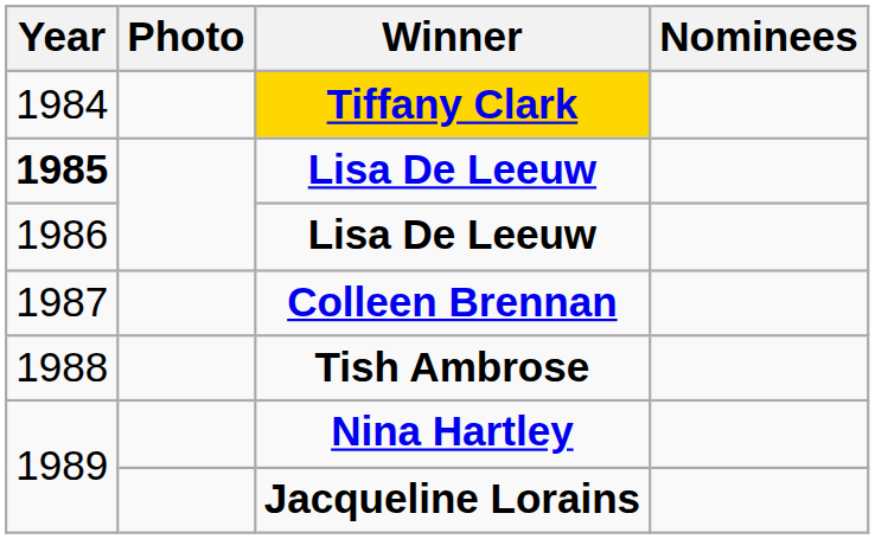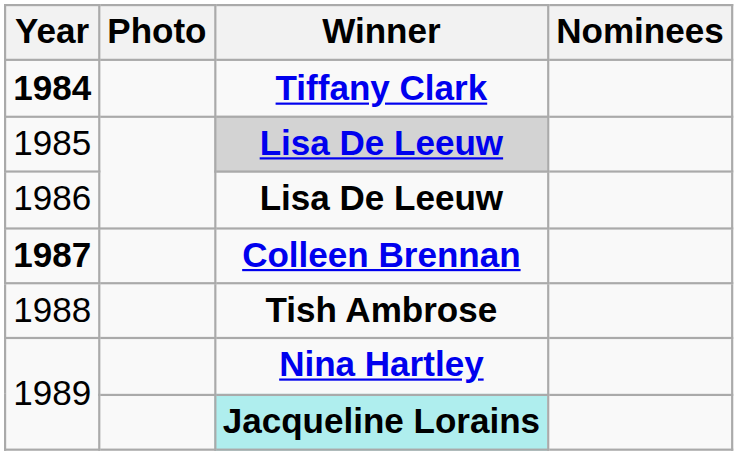1984 | Year: normal -> bold
1984 | Winner: gold background -> no background
1985 | Year: bold -> normal
1985 | Winner: no background -> lightgrey background
1987 | Year: normal -> bold
1989 / Jacqueline Lorains | Winner: no background -> paleturquoise background
